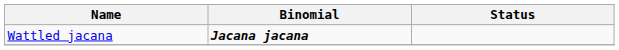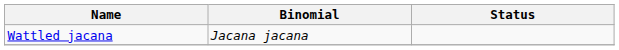Wattled jacana | Binomial: bold -> normal
